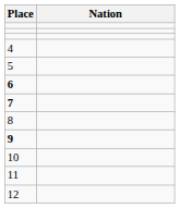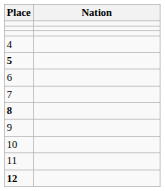row 6 | Place: normal -> bold
row 7 | Place: bold -> normal
row 8 | Place: bold -> normal
row 9 | Place: normal -> bold
row 10 | Place: bold -> normal
row 13 | Place: normal -> bold
